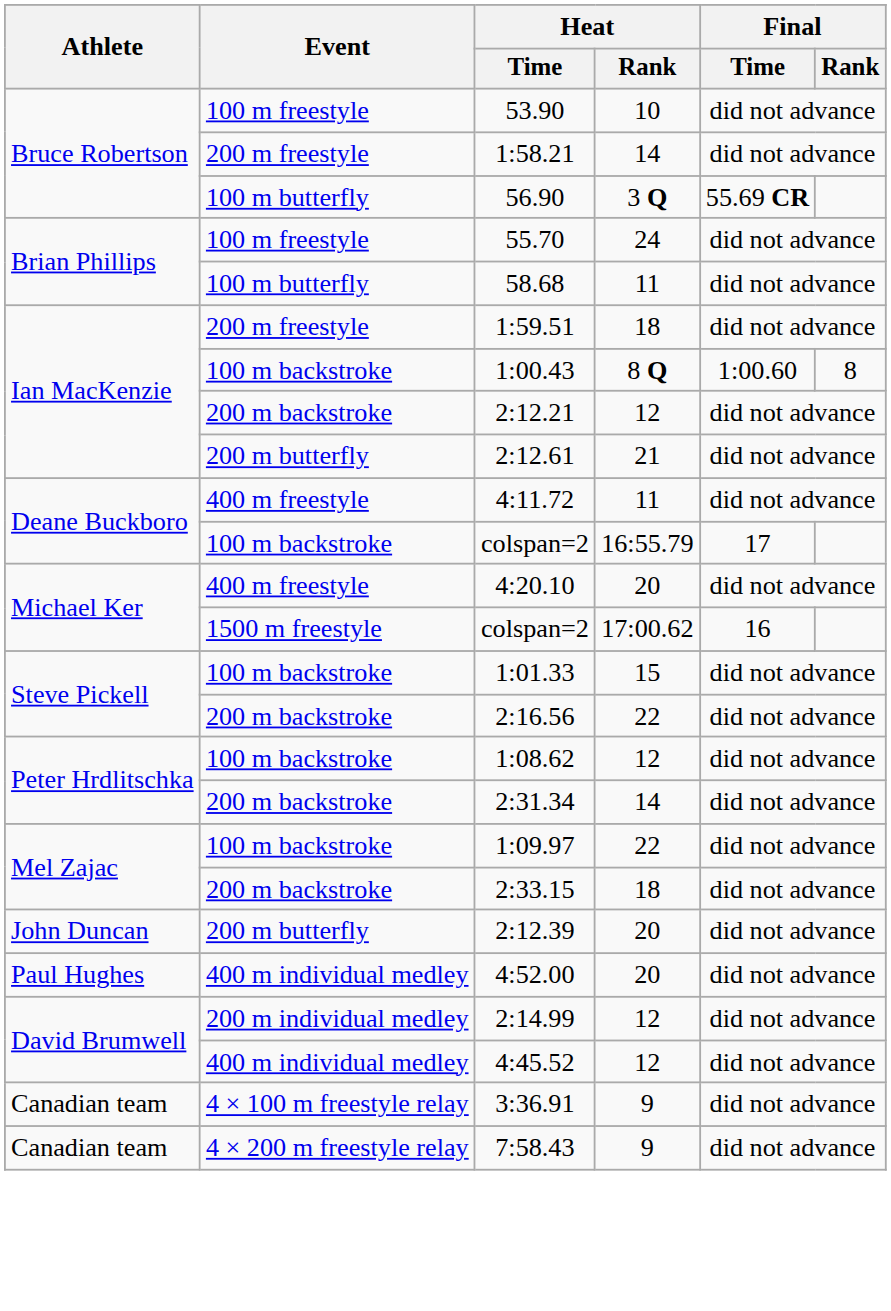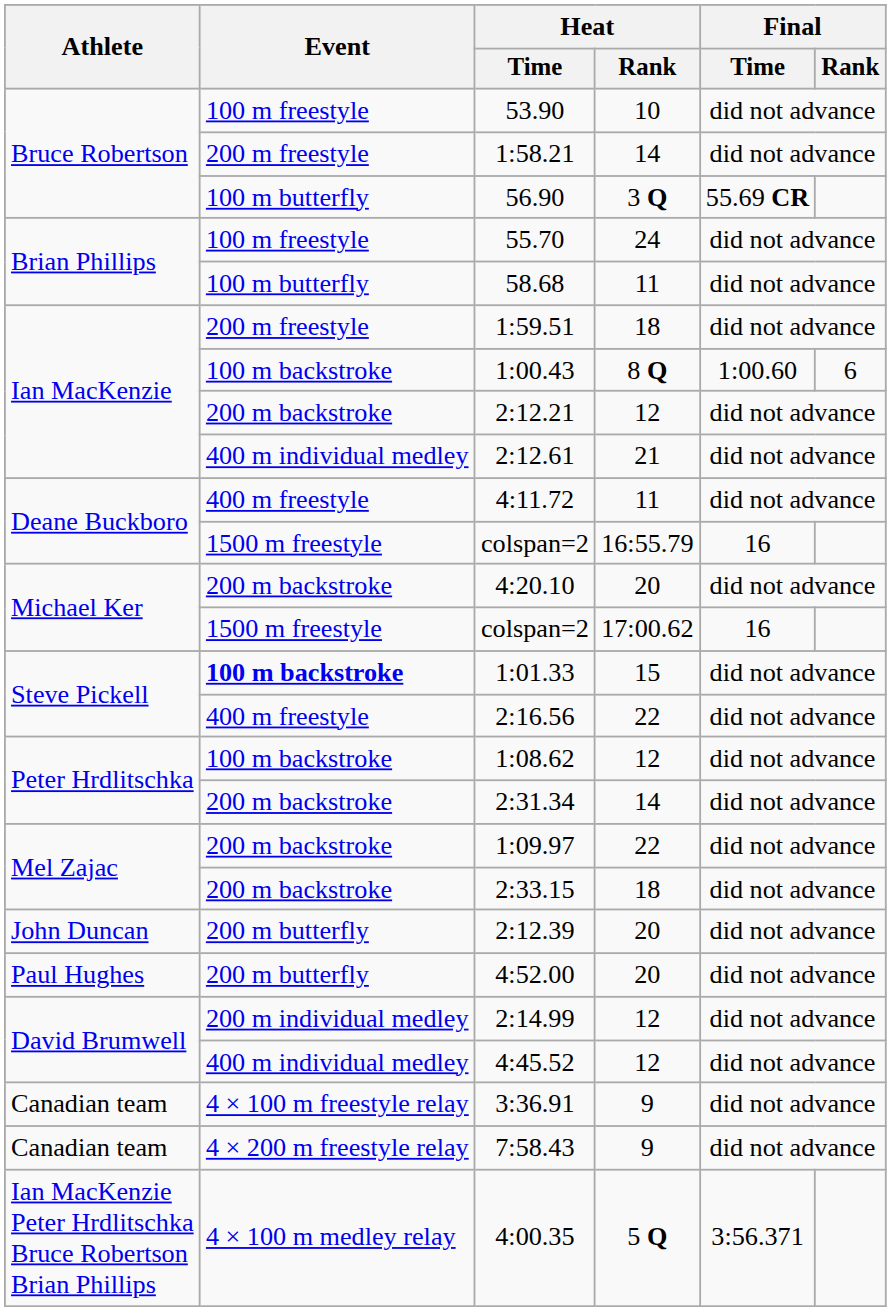1:00.43 | Final / Rank: 8 -> 6
2:12.61 | Event: 200 m butterfly -> 400 m individual medley
colspan=2 / 16:55.79 | Event: 100 m backstroke -> 1500 m freestyle
colspan=2 / 16:55.79 | Final / Time: 17 -> 16
4:20.10 | Event: 400 m freestyle -> 200 m backstroke
1:01.33 | Event: normal -> bold
2:16.56 | Event: 200 m backstroke -> 400 m freestyle
1:09.97 | Event: 100 m backstroke -> 200 m backstroke
4:52.00 | Event: 400 m individual medley -> 200 m butterfly
+ row: Ian MacKenzie Peter Hrdlitschka Bruce Robertson Brian Phillips | 4 × 100 m medley relay | 4:00.35 | 5 Q | 3:56.371
